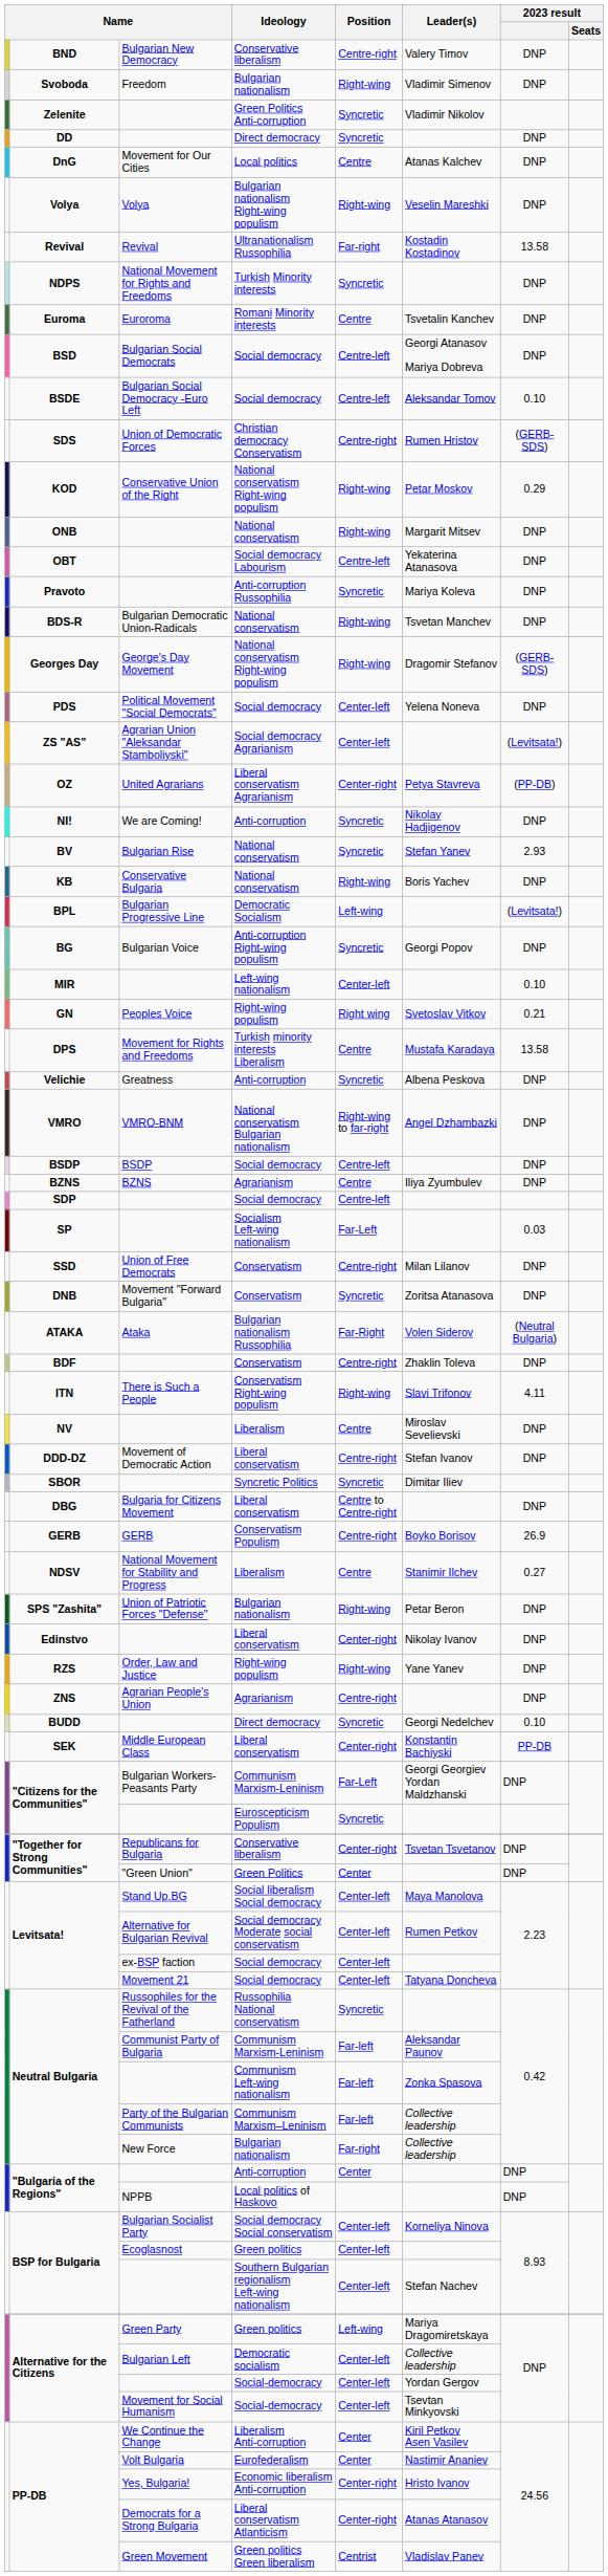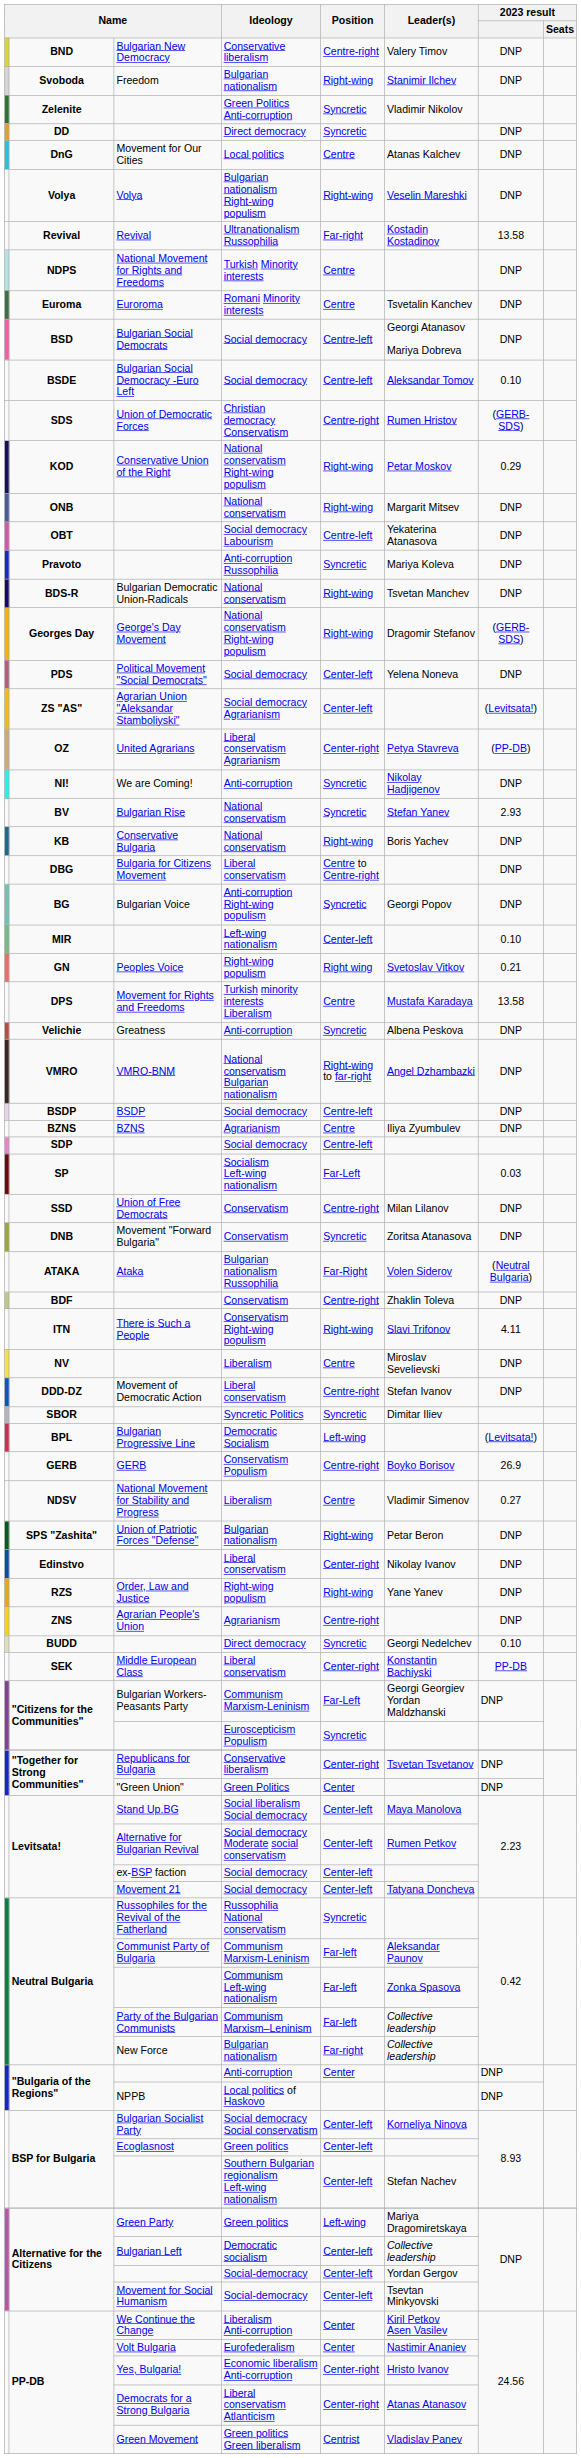Freedom | Leader(s): Vladimir Simenov -> Stanimir Ilchev
National Movement for Rights and Freedoms | Position: Syncretic -> Centre
rows swapped: Bulgarian Progressive Line <-> Bulgaria for Citizens Movement
National Movement for Stability and Progress | Leader(s): Stanimir Ilchev -> Vladimir Simenov
